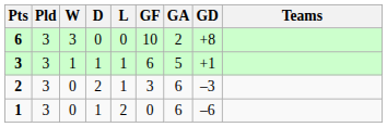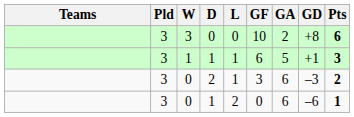columns swapped: Teams <-> Pts
